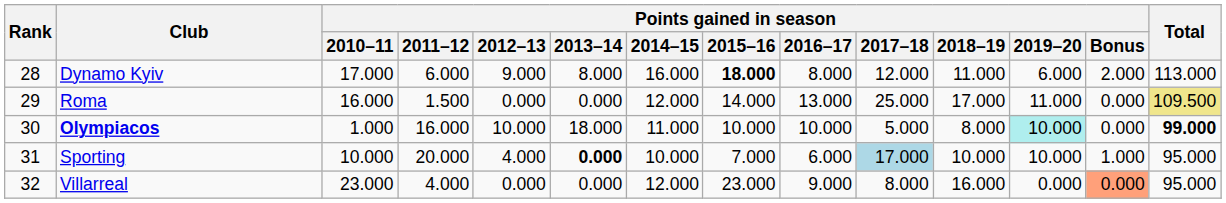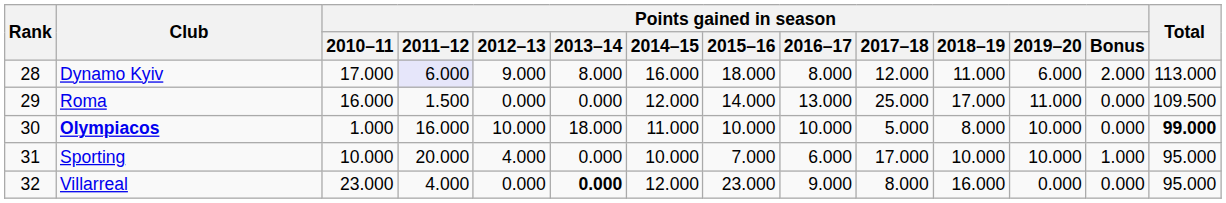Dynamo Kyiv | Points gained in season / 2011–12: no background -> lavender background
Dynamo Kyiv | Points gained in season / 2015–16: bold -> normal
Roma | Total: khaki background -> no background
Olympiacos | Points gained in season / 2019–20: paleturquoise background -> no background
Sporting | Points gained in season / 2013–14: bold -> normal
Sporting | Points gained in season / 2017–18: lightblue background -> no background
Villarreal | Points gained in season / 2013–14: normal -> bold
Villarreal | Points gained in season / Bonus: lightsalmon background -> no background
